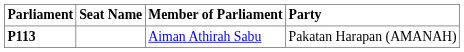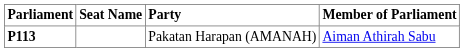columns swapped: Member of Parliament <-> Party
